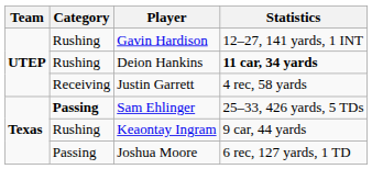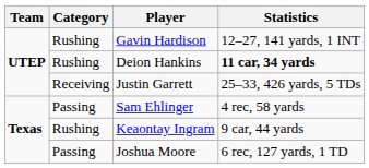Justin Garrett | Statistics: 4 rec, 58 yards -> 25–33, 426 yards, 5 TDs
Sam Ehlinger | Category: bold -> normal
Sam Ehlinger | Statistics: 25–33, 426 yards, 5 TDs -> 4 rec, 58 yards
